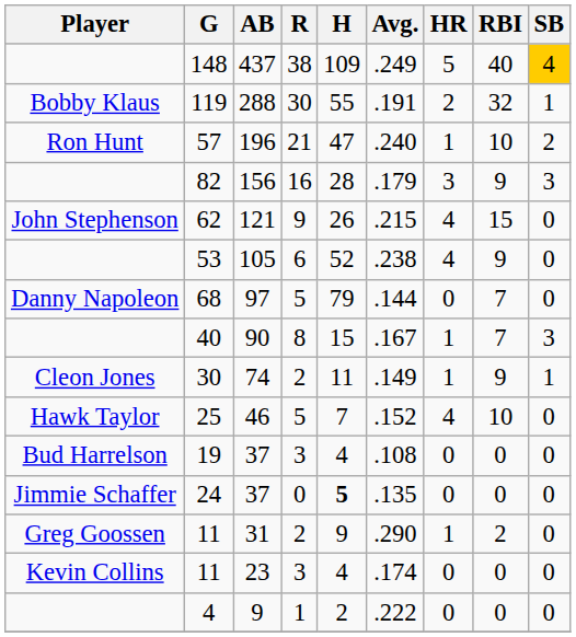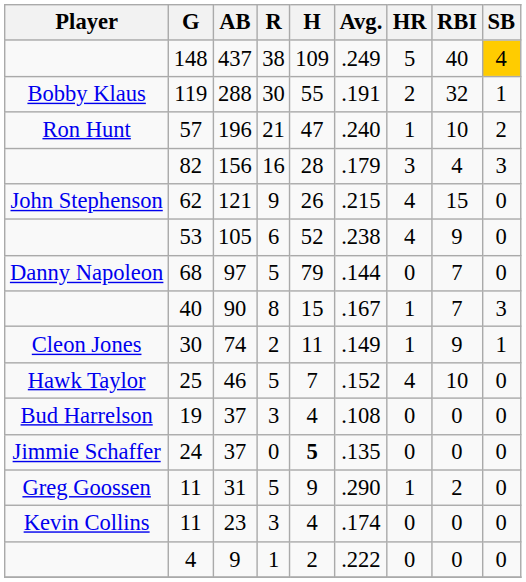82 | RBI: 9 -> 4
11 / 31 | R: 2 -> 5
